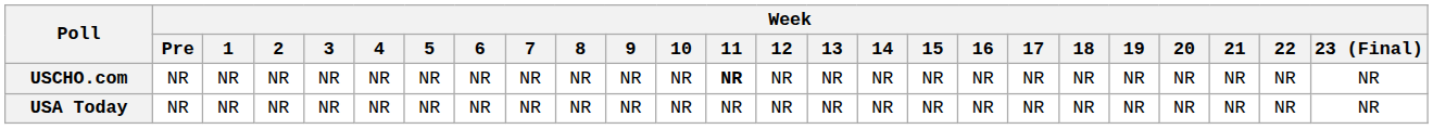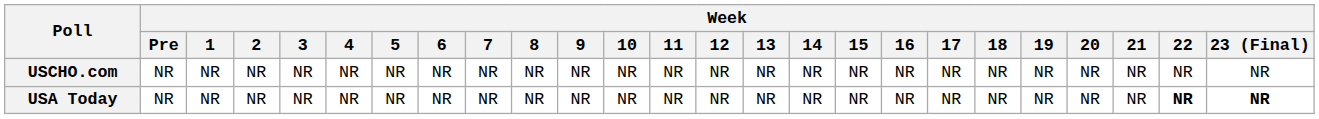USCHO.com | Week / 11: bold -> normal
USA Today | Week / 22: normal -> bold
USA Today | Week / 23 (Final): normal -> bold
